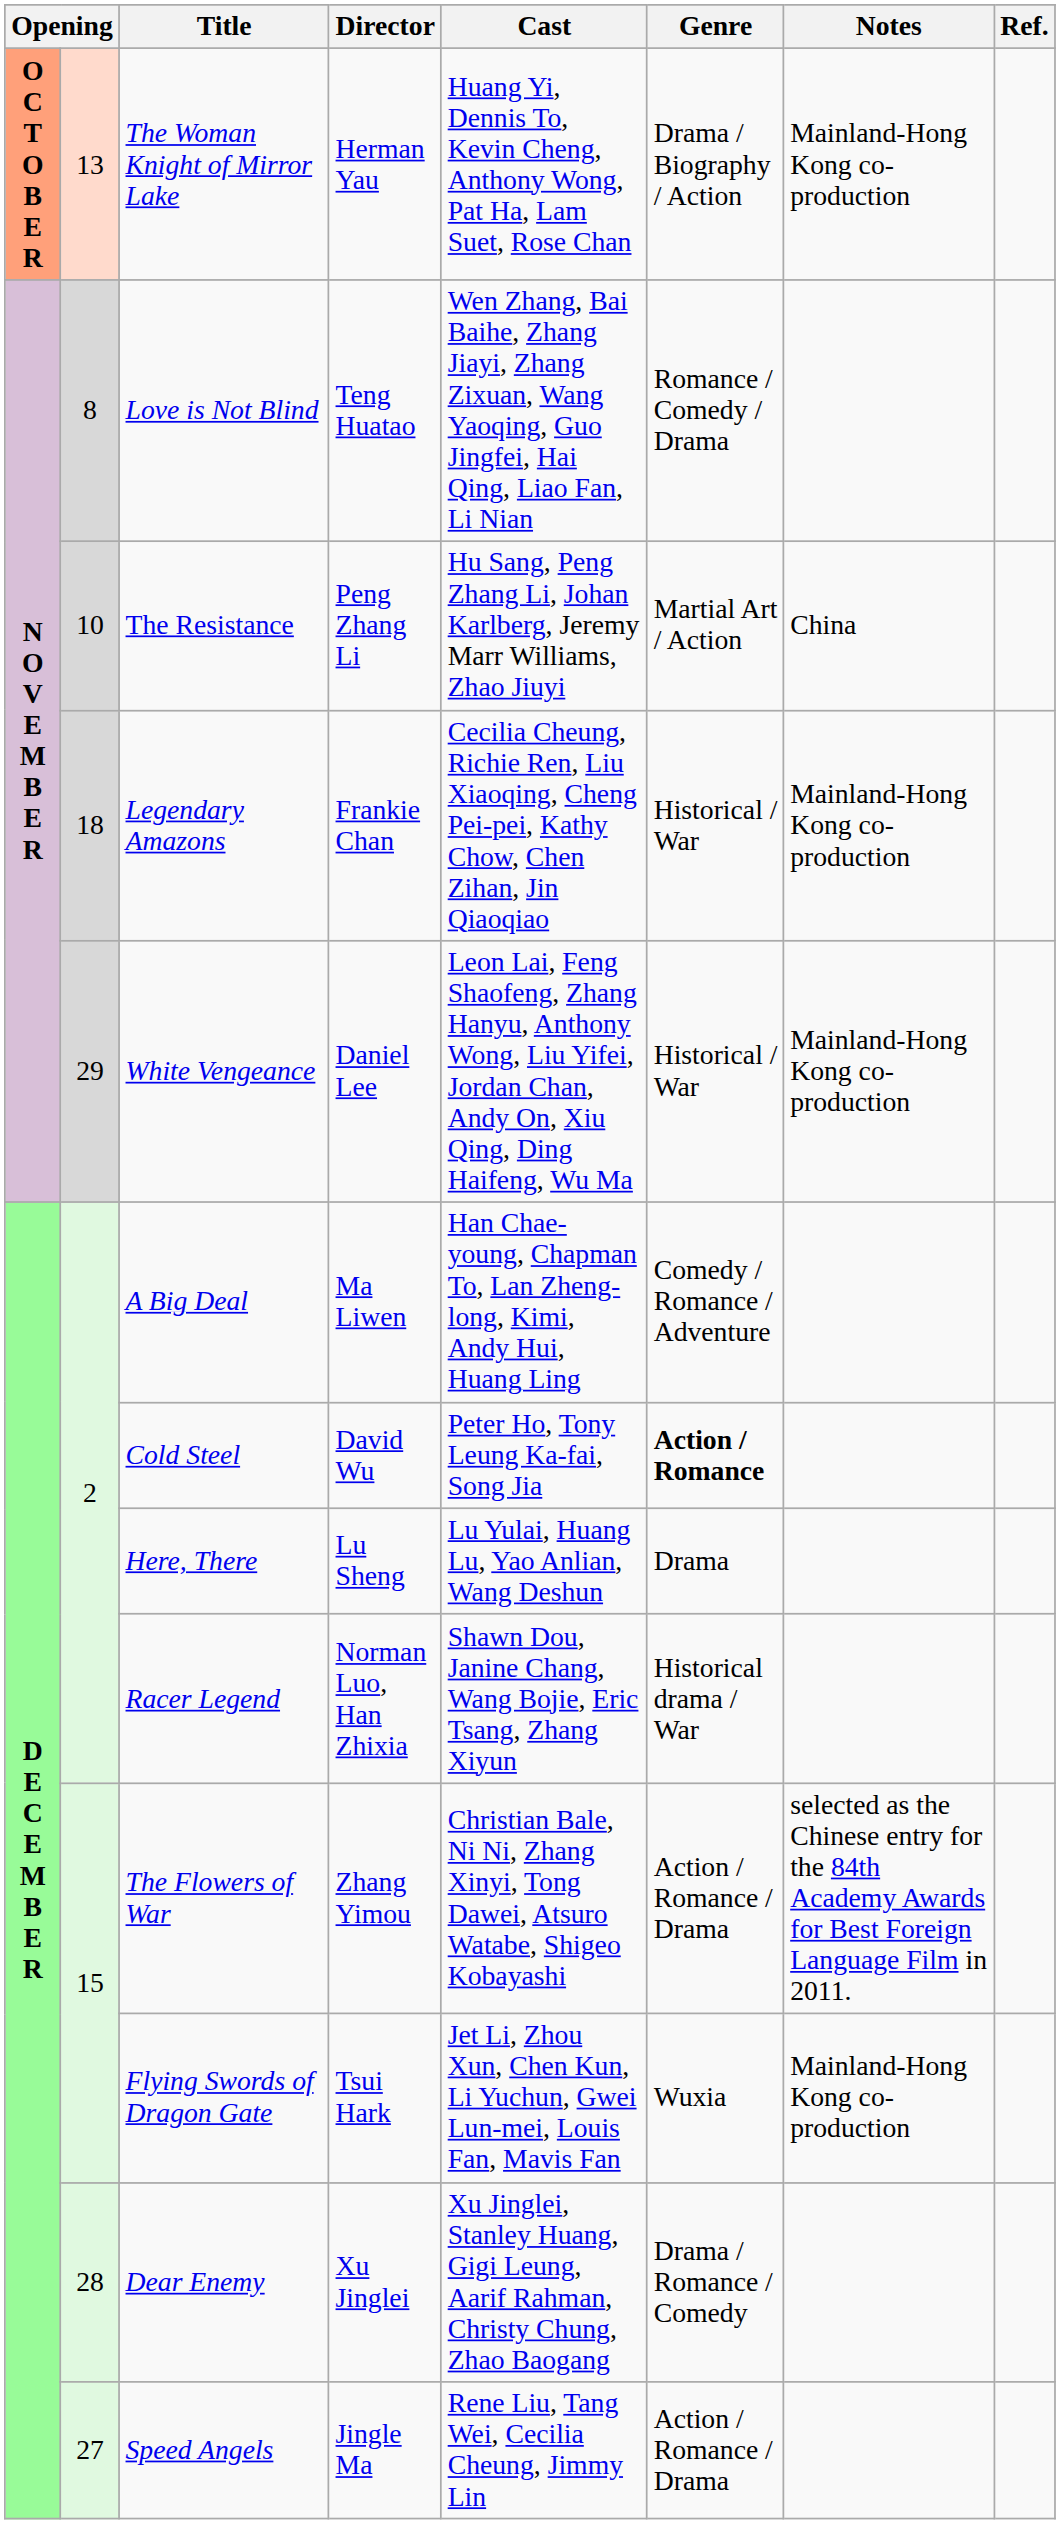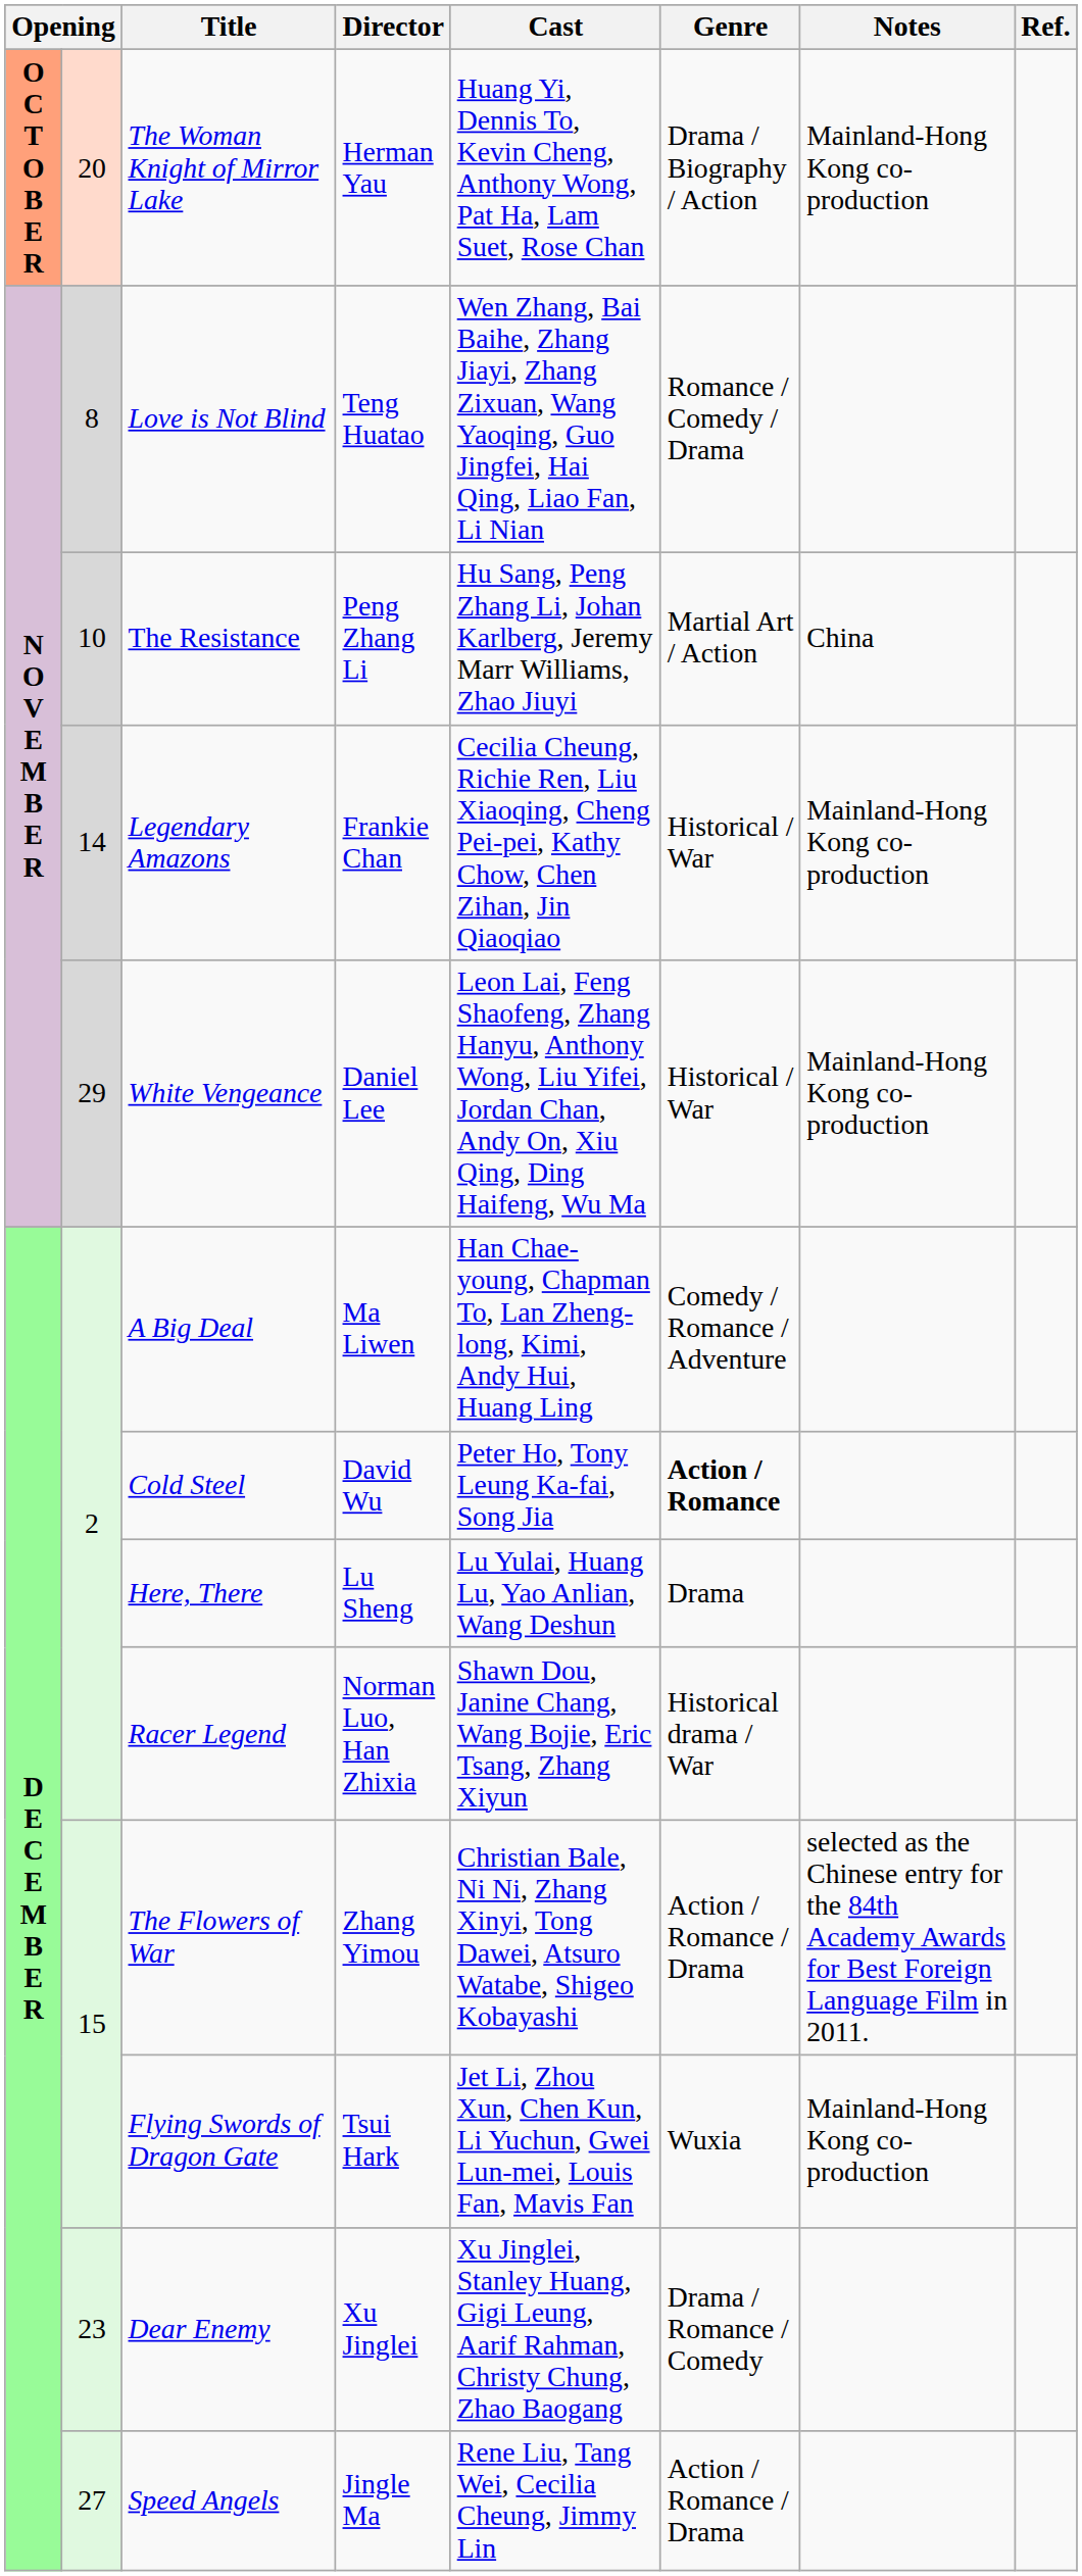The Woman Knight of Mirror Lake | column 2: 13 -> 20
Legendary Amazons | column 2: 18 -> 14
Dear Enemy | column 2: 28 -> 23
